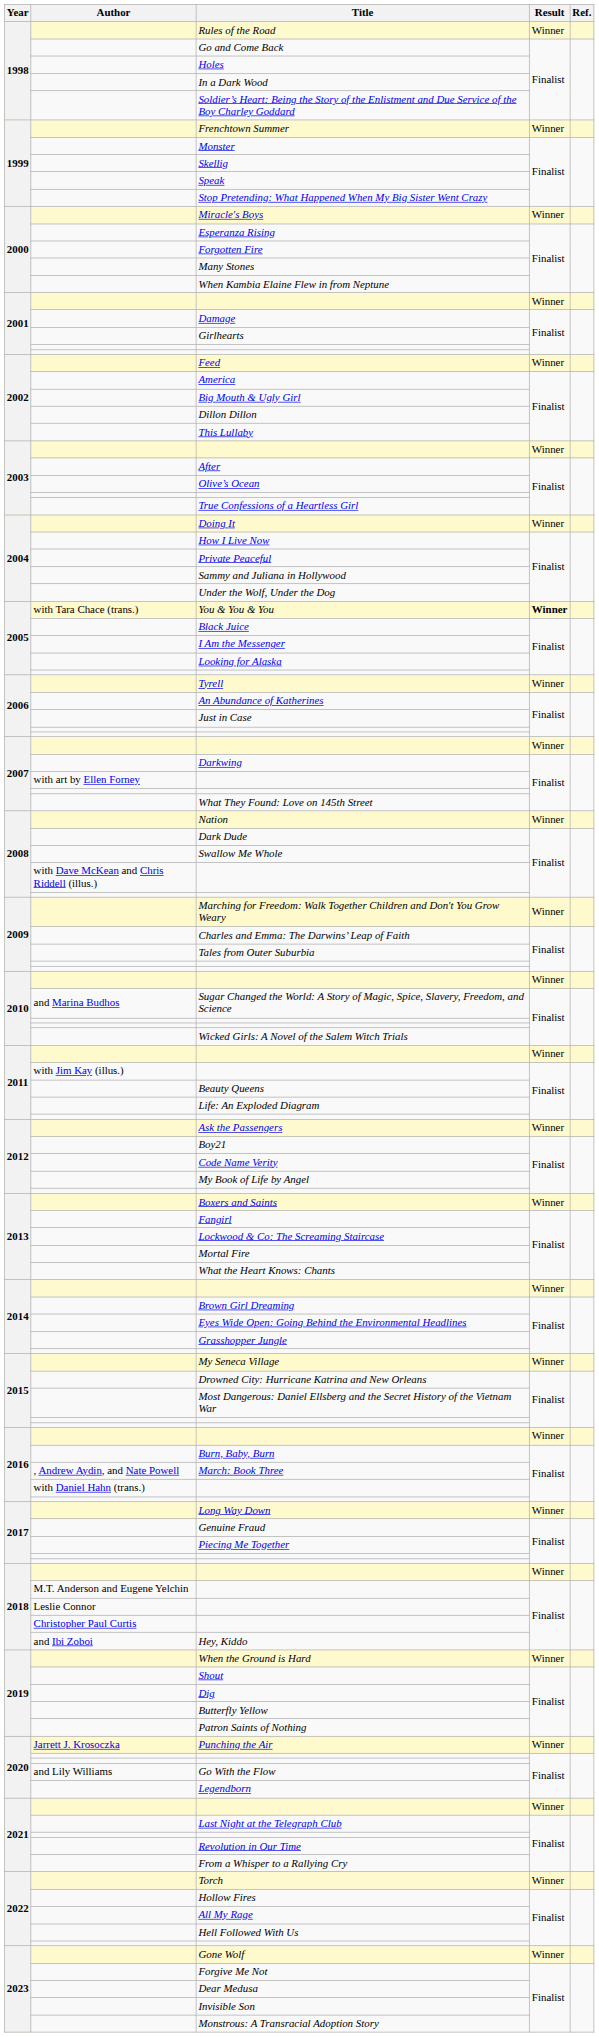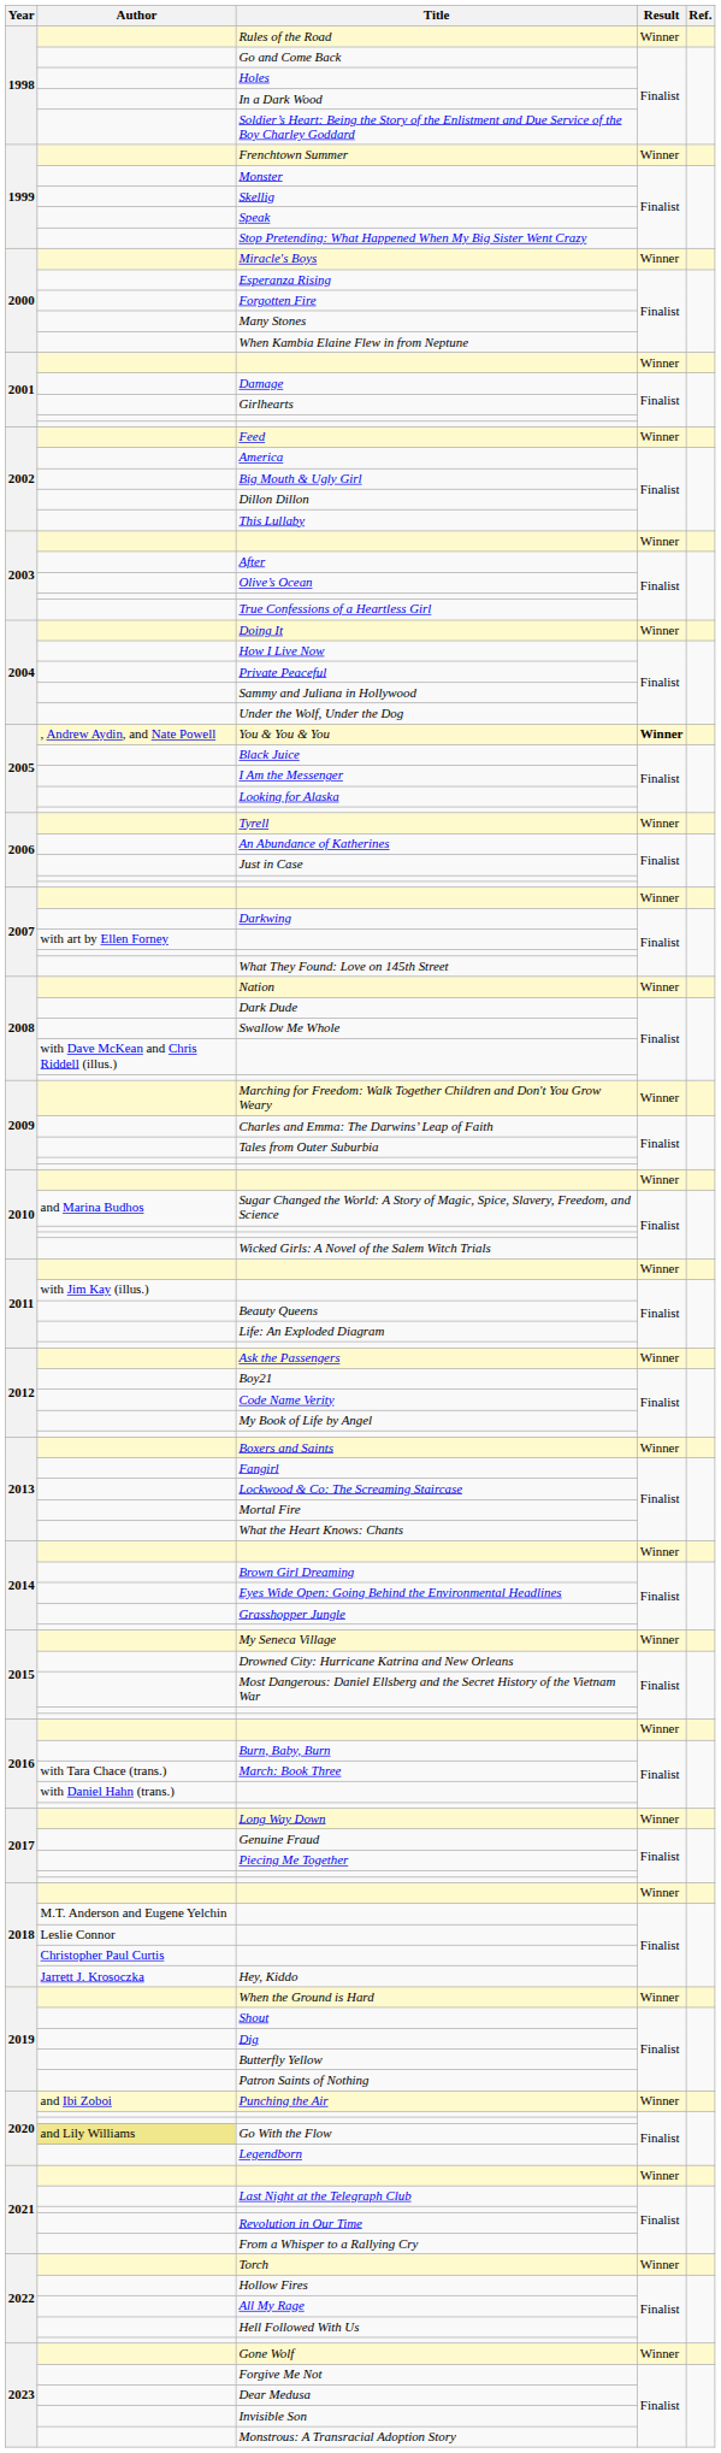You & You & You | Author: with Tara Chace (trans.) -> , Andrew Aydin, and Nate Powell
March: Book Three | Author: , Andrew Aydin, and Nate Powell -> with Tara Chace (trans.)
Hey, Kiddo | Author: and Ibi Zoboi -> Jarrett J. Krosoczka
Punching the Air | Author: Jarrett J. Krosoczka -> and Ibi Zoboi
Go With the Flow | Author: no background -> khaki background
